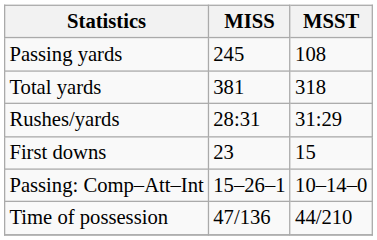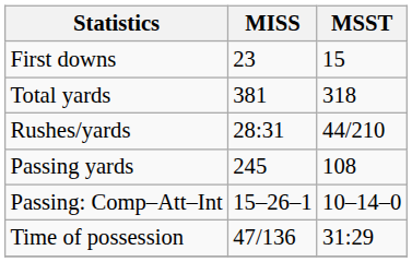rows swapped: First downs <-> Passing yards
Rushes/yards | MSST: 31:29 -> 44/210
Time of possession | MSST: 44/210 -> 31:29
